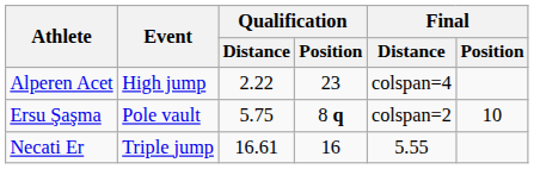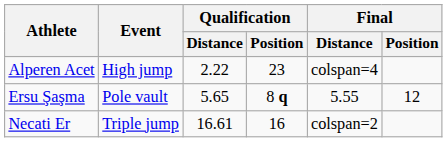Ersu Şaşma | Qualification / Distance: 5.75 -> 5.65
Ersu Şaşma | Final / Distance: colspan=2 -> 5.55
Ersu Şaşma | Final / Position: 10 -> 12
Necati Er | Final / Distance: 5.55 -> colspan=2
